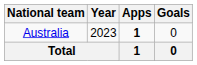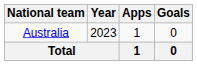Australia | Apps: bold -> normal
